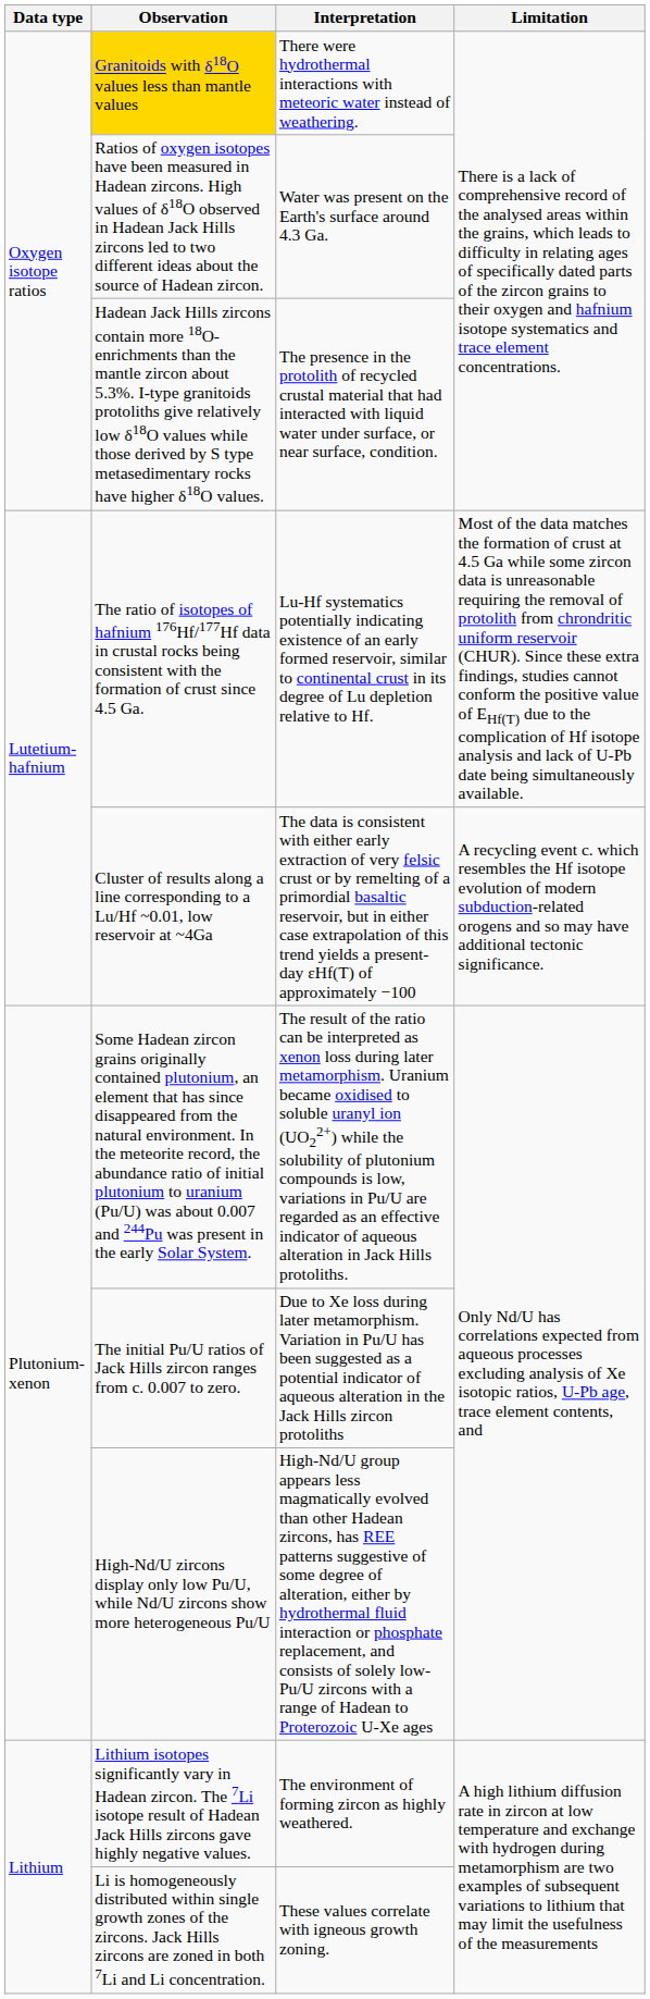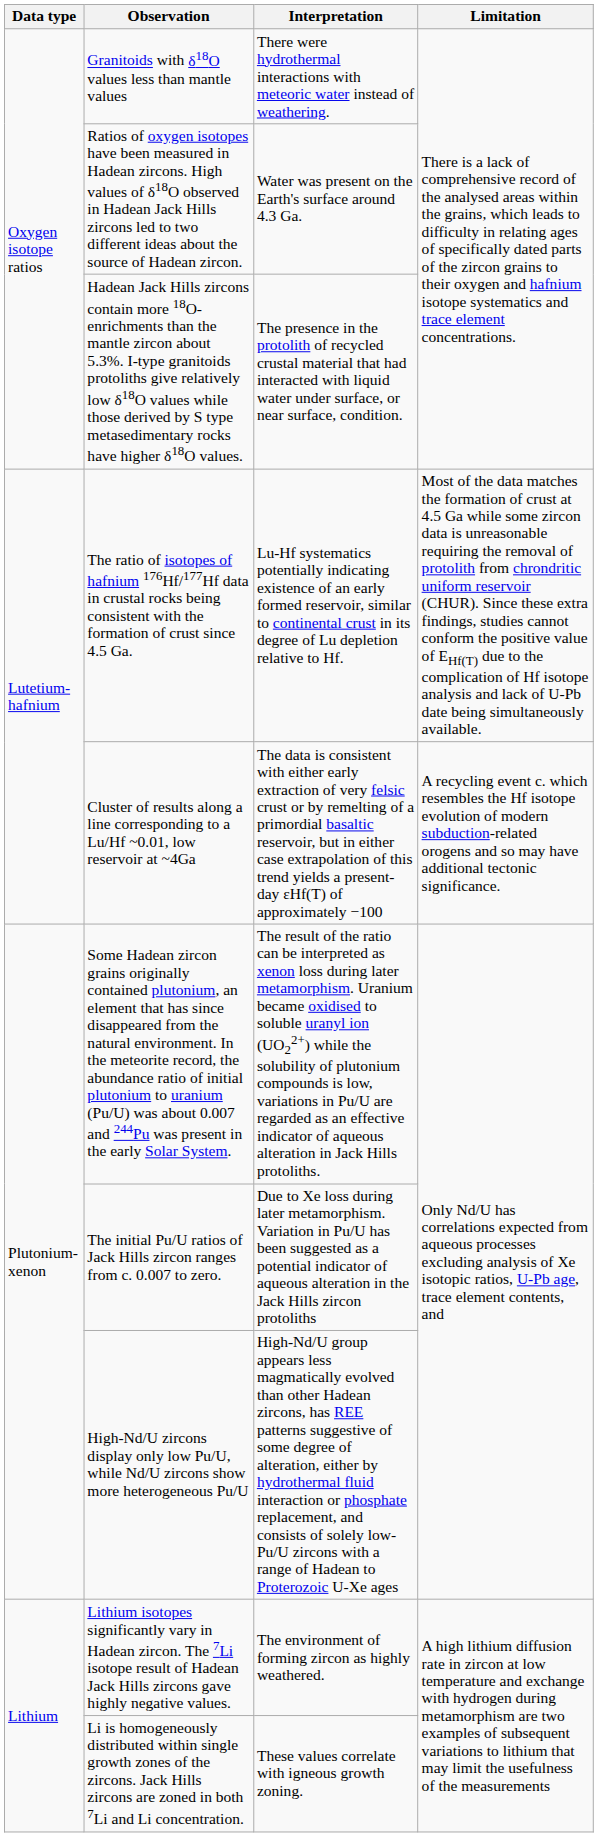Granitoids with δ18O values less than mantle values | Observation: gold background -> no background
